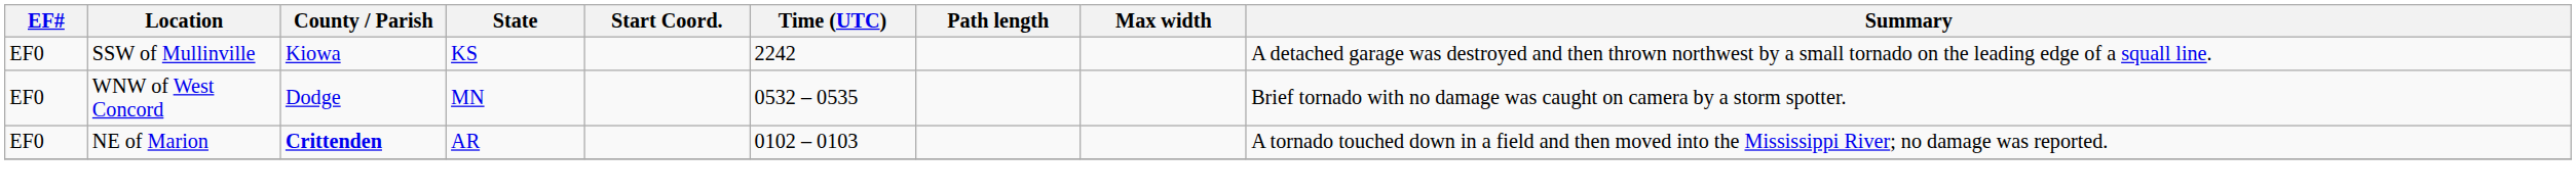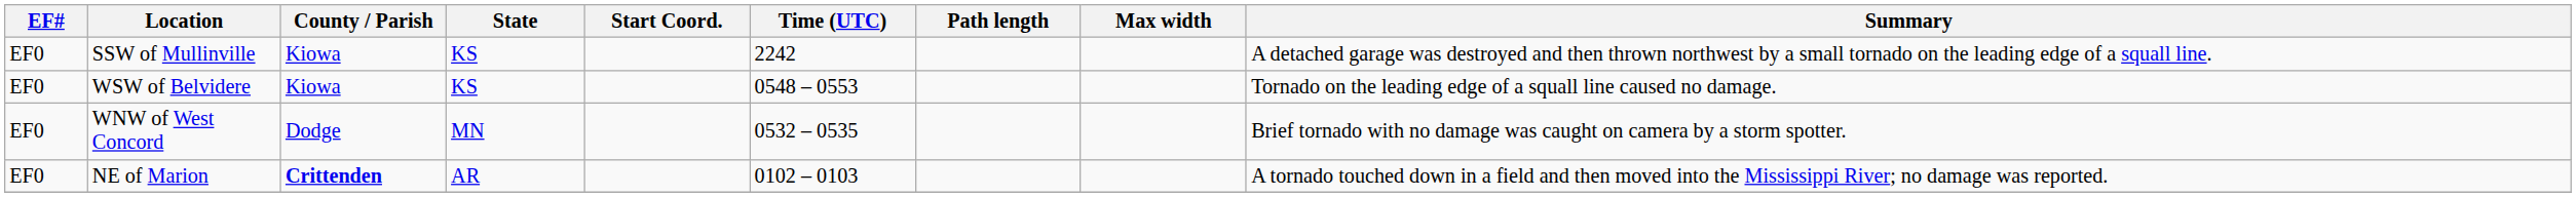+ row: EF0 | WSW of Belvidere | Kiowa | KS | 0548 – 0553 | Tornado on the leading edge of a squall line caused no damage.
